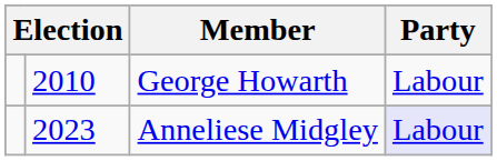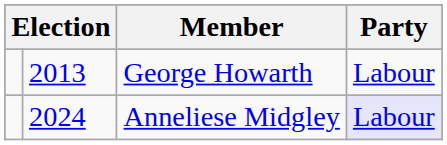George Howarth | column 2: 2010 -> 2013
Anneliese Midgley | column 2: 2023 -> 2024
